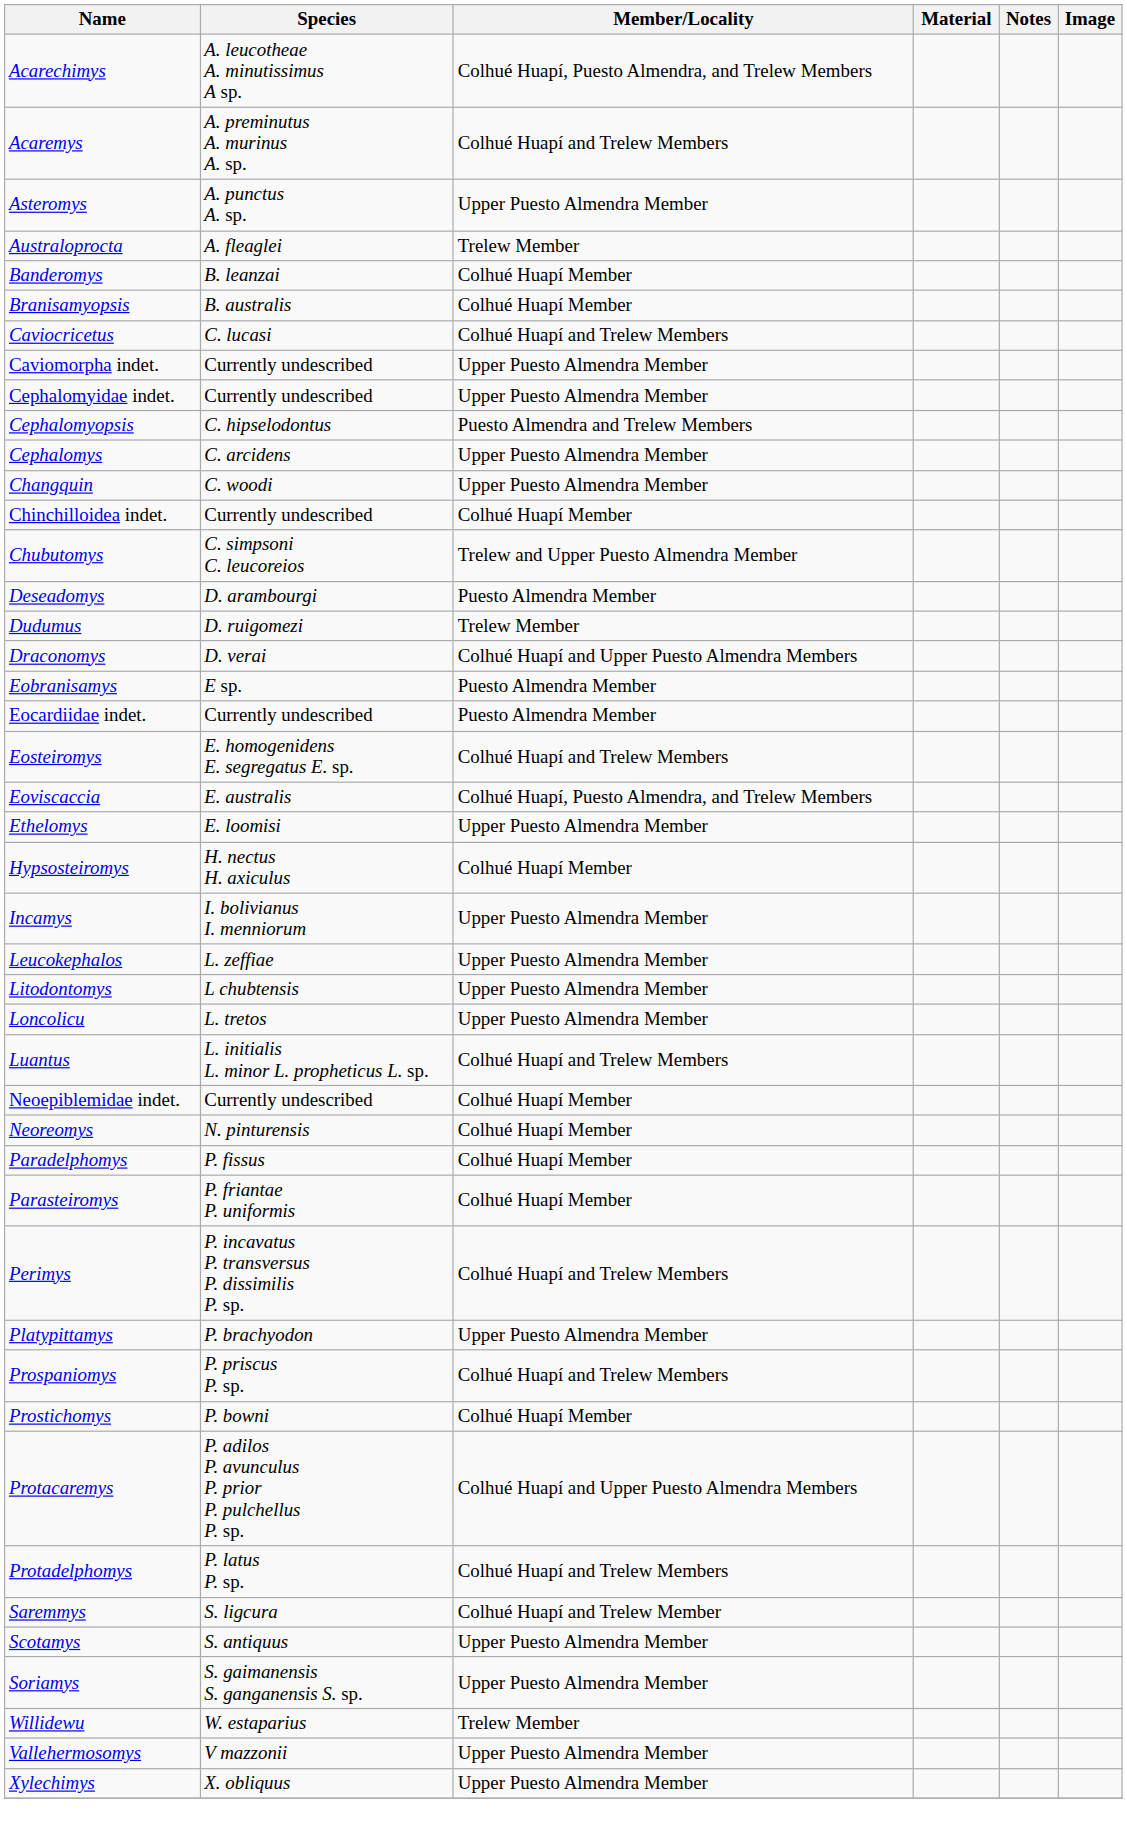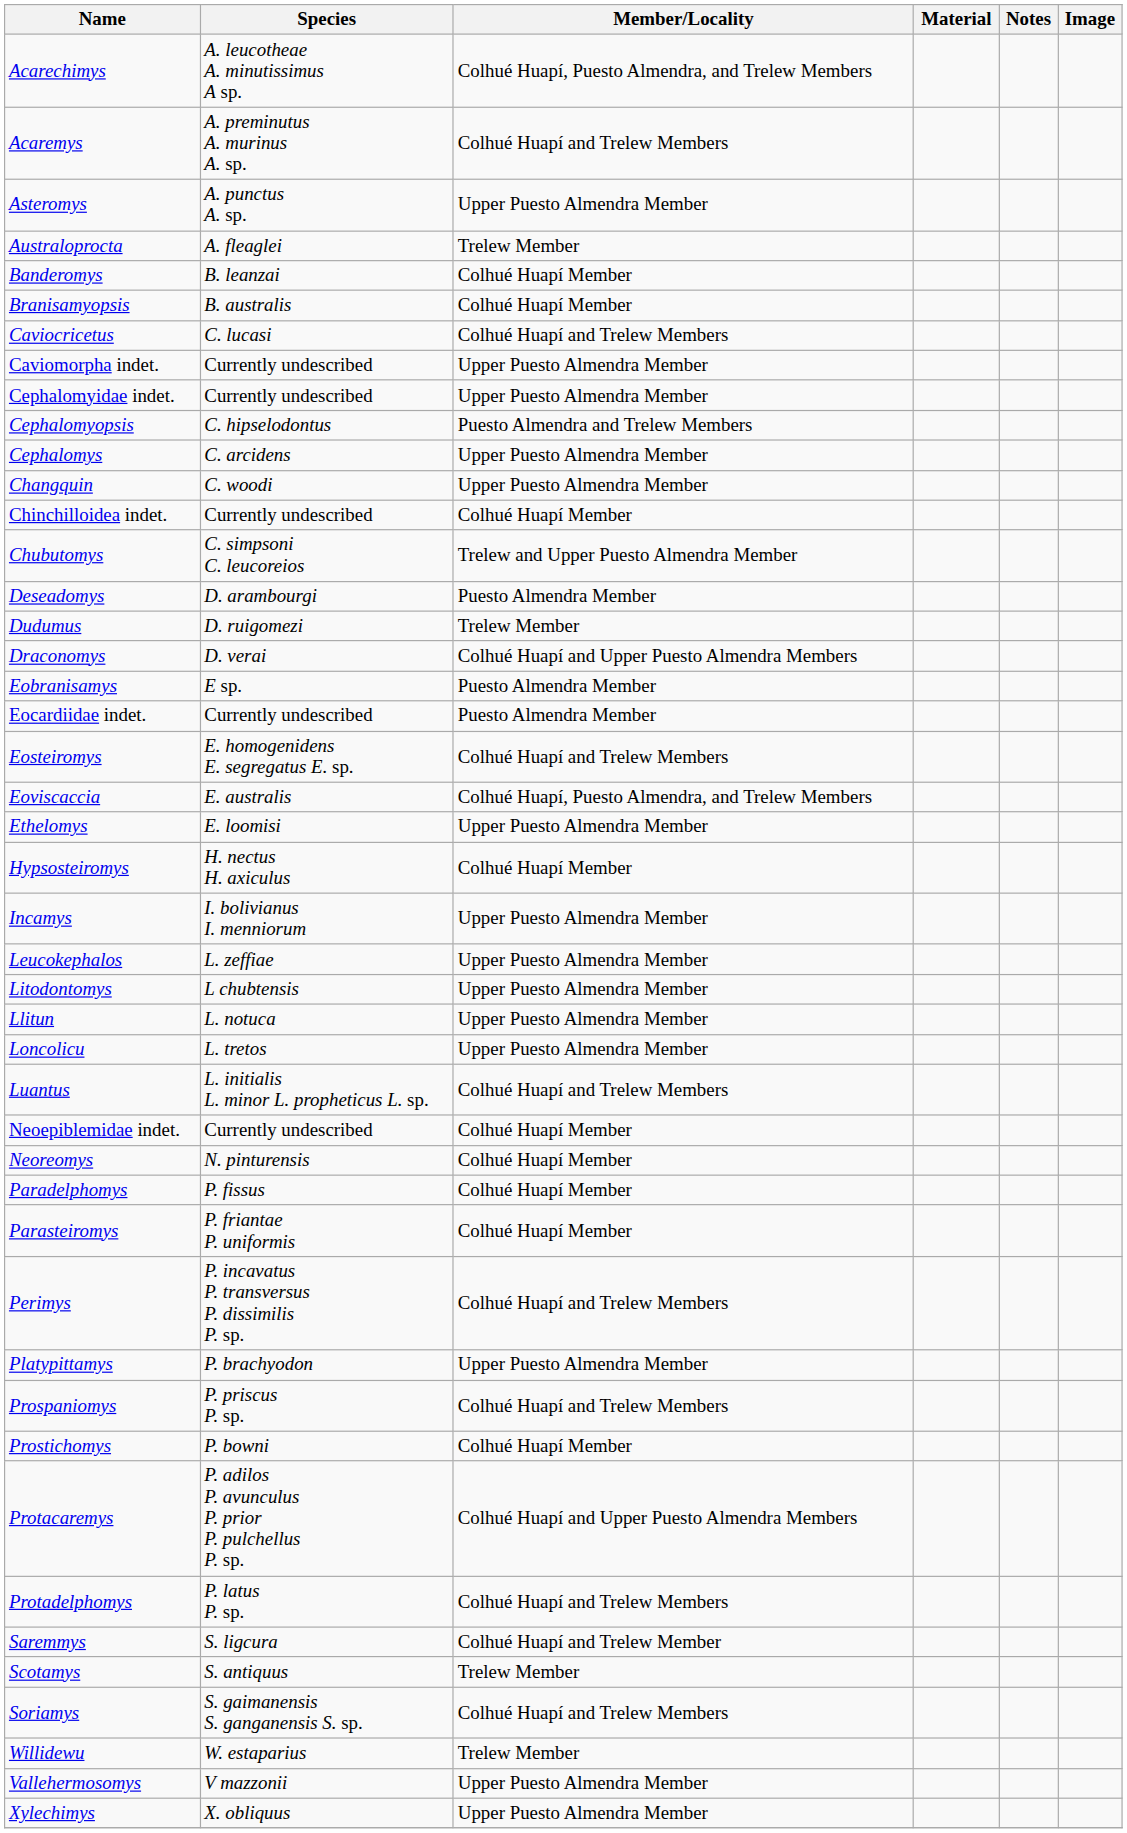+ row: Llitun | L. notuca | Upper Puesto Almendra Member
Scotamys | Member/Locality: Upper Puesto Almendra Member -> Trelew Member
Soriamys | Member/Locality: Upper Puesto Almendra Member -> Colhué Huapí and Trelew Members
